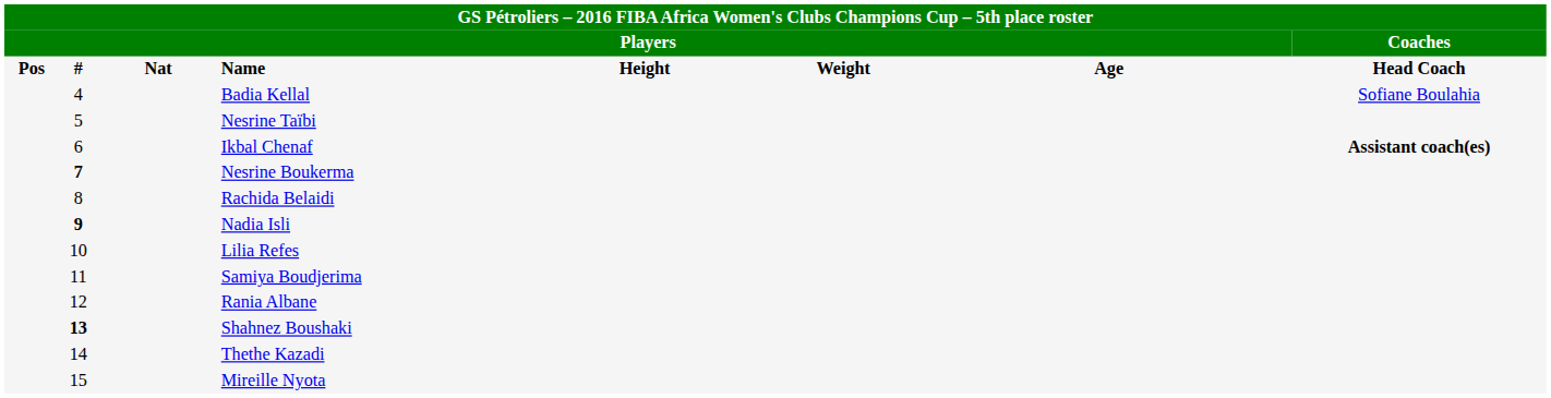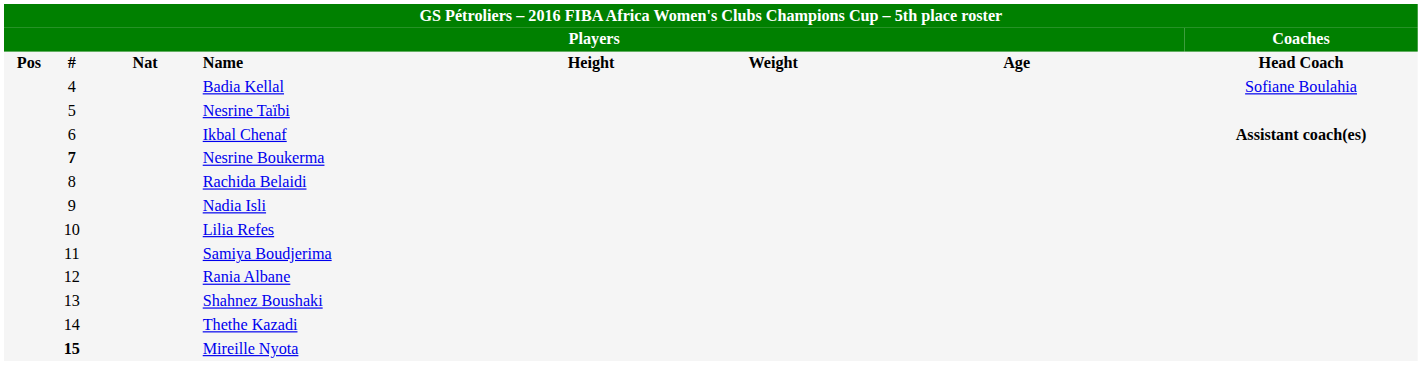Nadia Isli | column 2: bold -> normal
Shahnez Boushaki | column 2: bold -> normal
Mireille Nyota | column 2: normal -> bold
